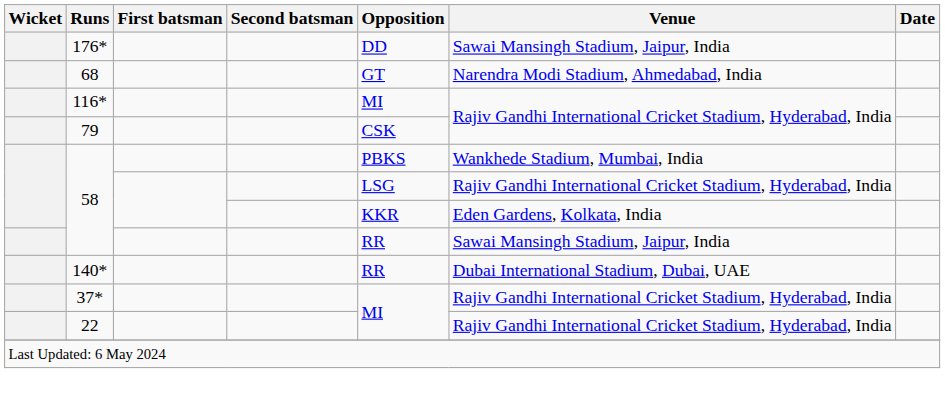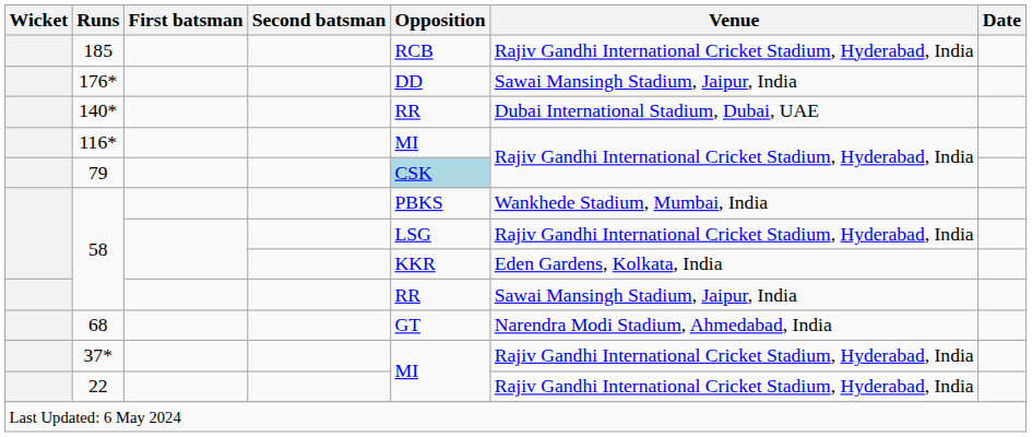+ row: 185 | RCB | Rajiv Gandhi International Cricket Stadium, Hyderabad, India
rows swapped: 140* <-> 68
79 | Opposition: no background -> lightblue background
